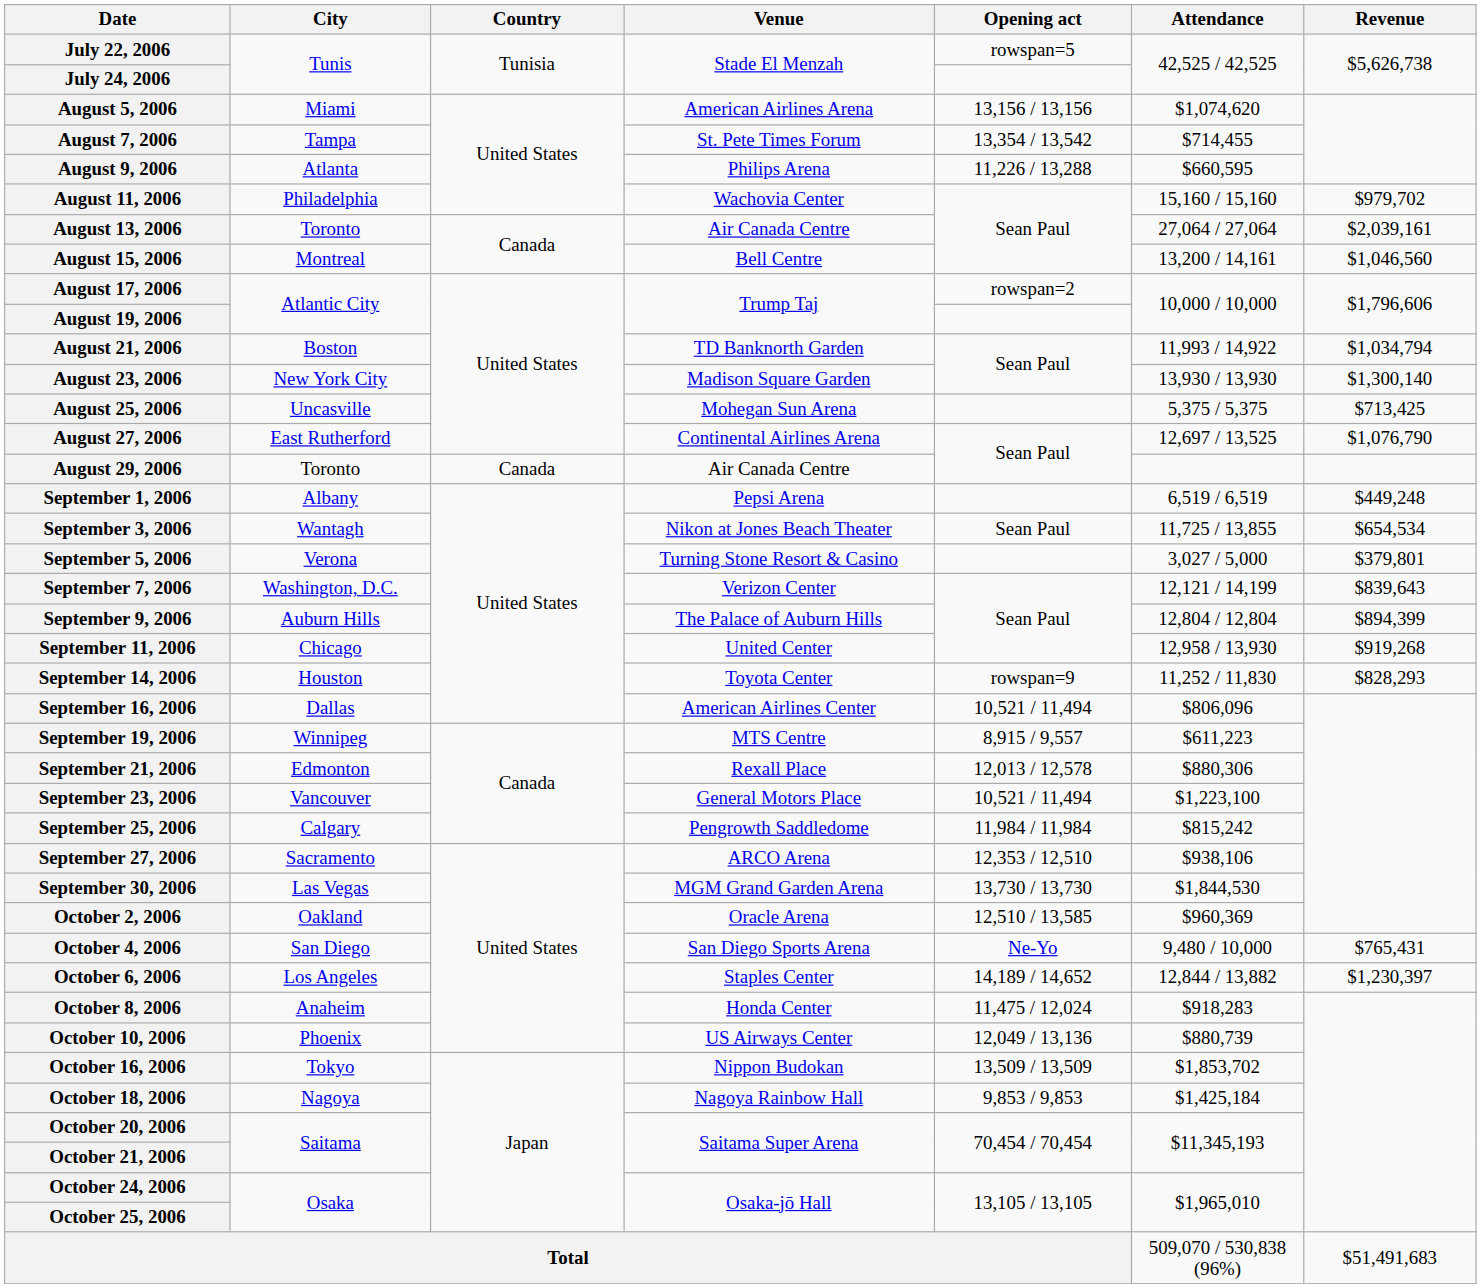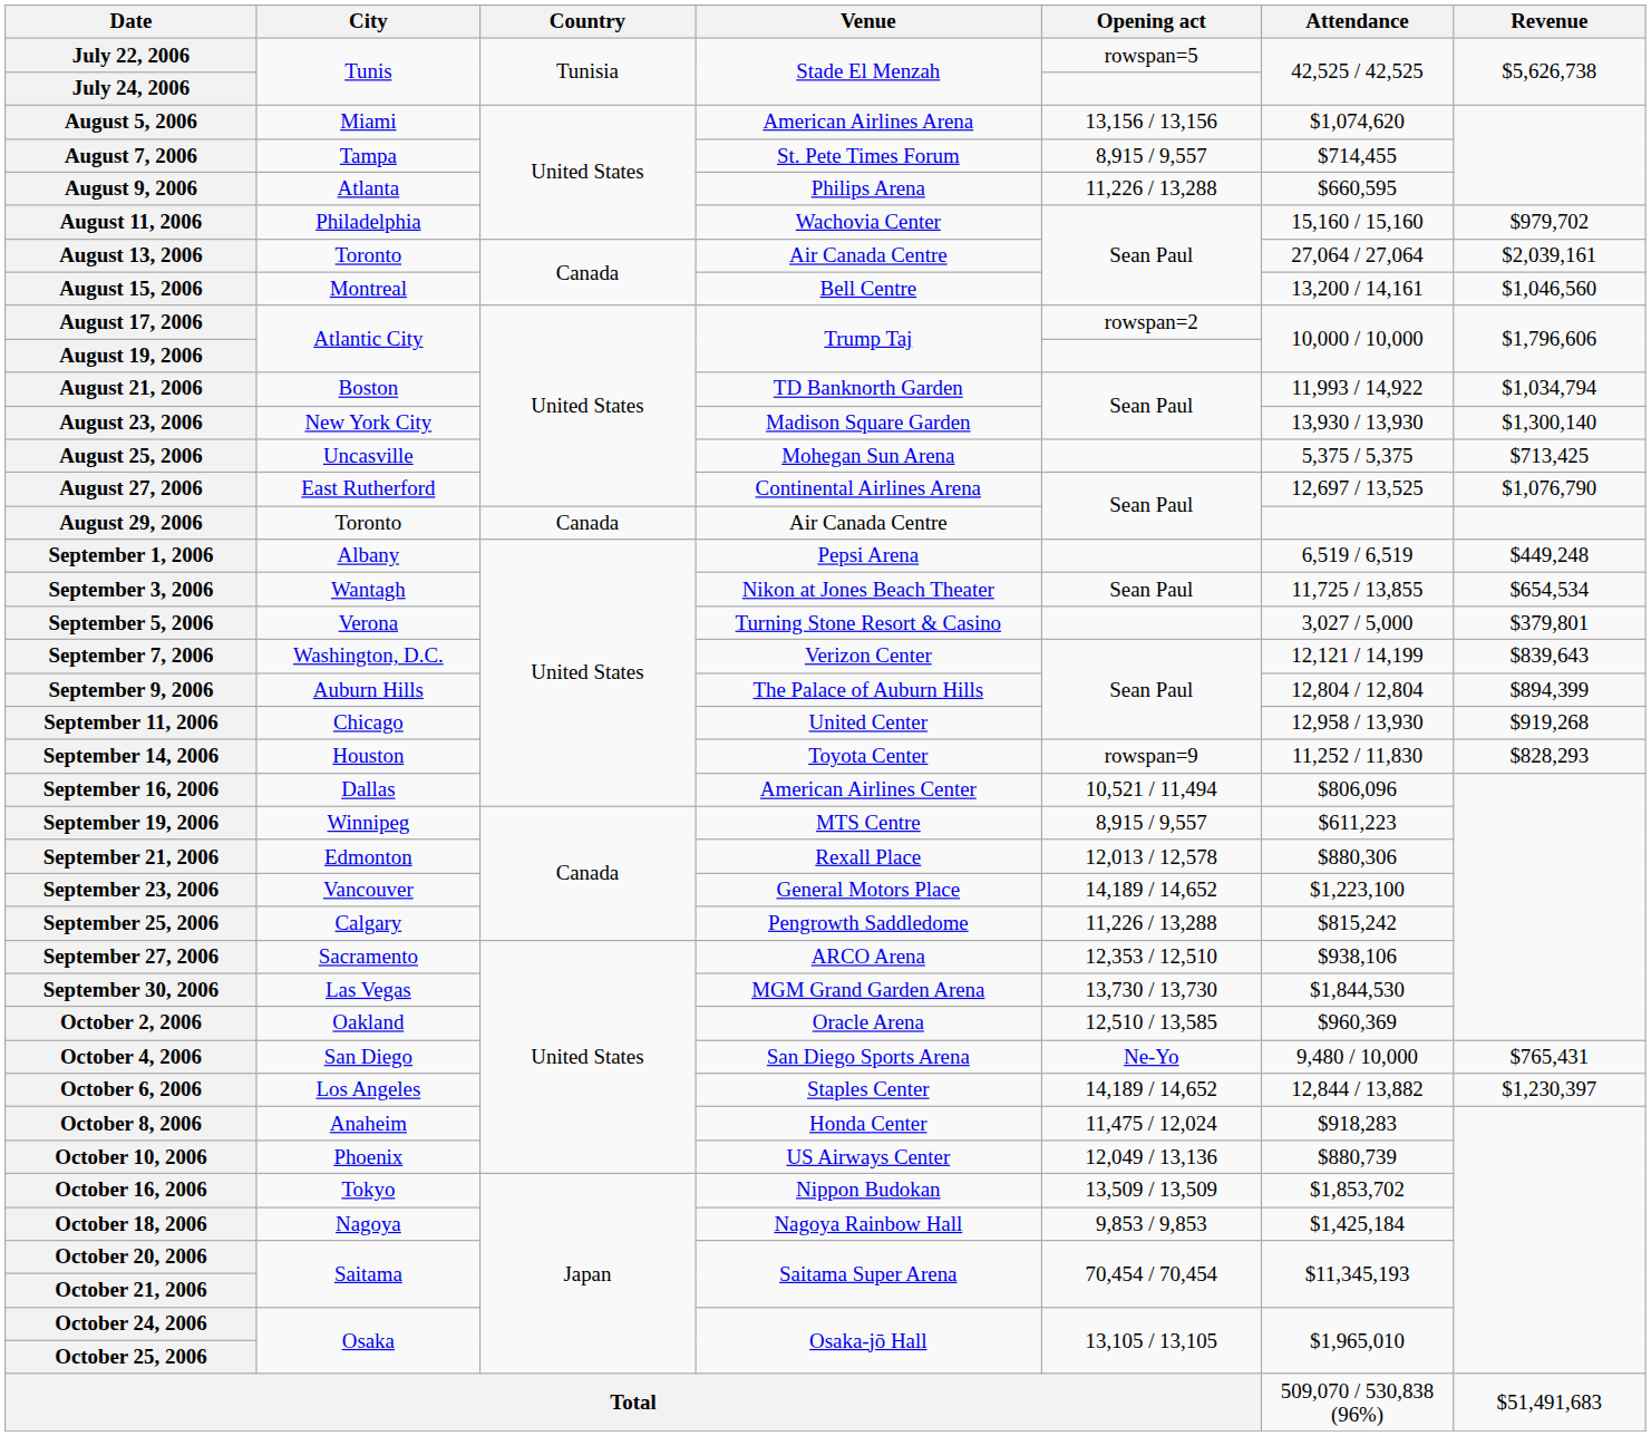August 7, 2006 | Opening act: 13,354 / 13,542 -> 8,915 / 9,557
September 23, 2006 | Opening act: 10,521 / 11,494 -> 14,189 / 14,652
September 25, 2006 | Opening act: 11,984 / 11,984 -> 11,226 / 13,288
